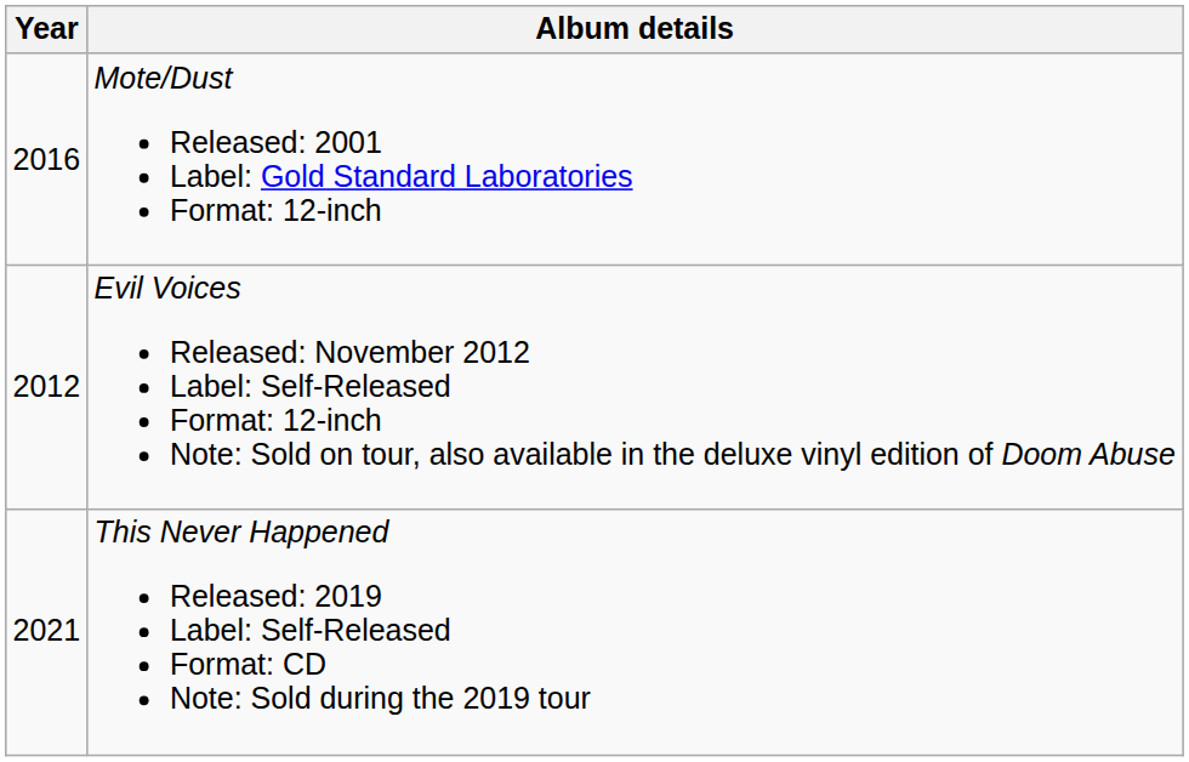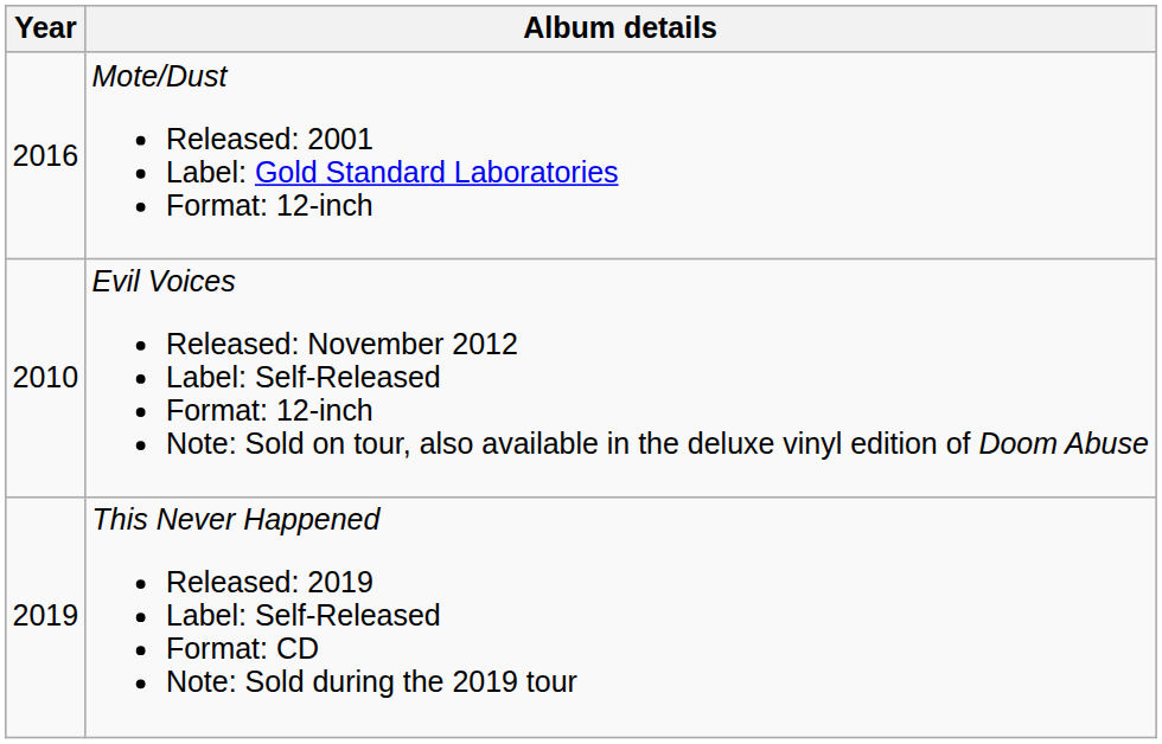row 3 | Year: 2012 -> 2010
row 4 | Year: 2021 -> 2019
